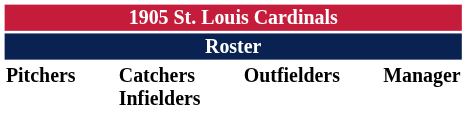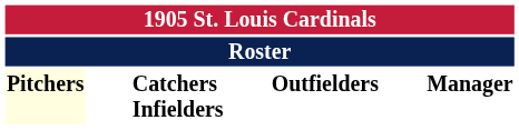Pitchers | column 1: no background -> lightyellow background
